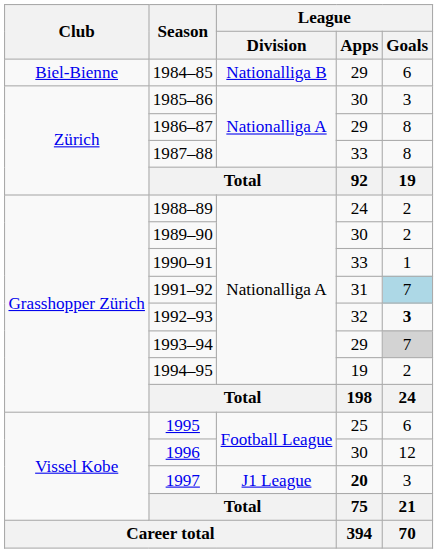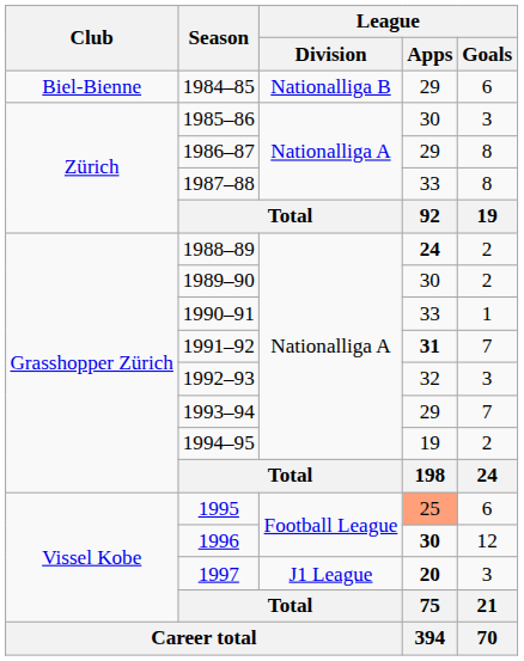1988–89 | League / Apps: normal -> bold
1991–92 | League / Apps: normal -> bold
1991–92 | League / Goals: lightblue background -> no background
1992–93 | League / Goals: bold -> normal
1993–94 | League / Goals: lightgrey background -> no background
1995 | League / Apps: no background -> lightsalmon background
1996 | League / Apps: normal -> bold
